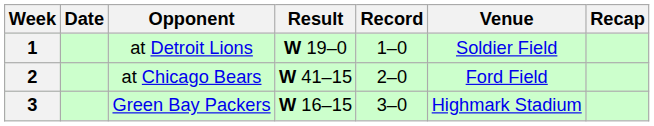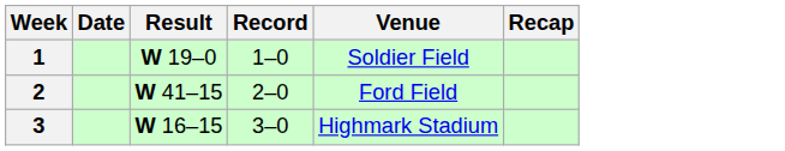- column: Opponent | at Detroit Lions | at Chicago Bears | Green Bay Packers
